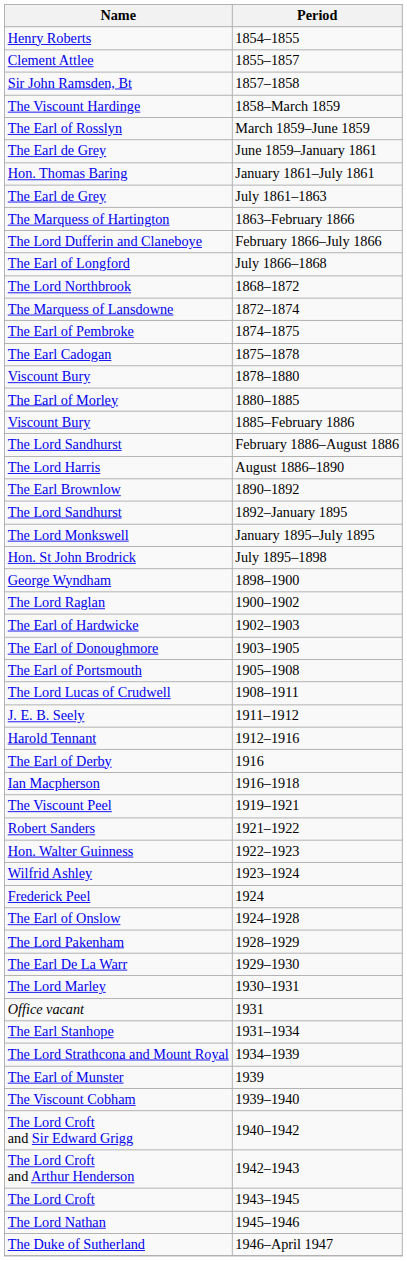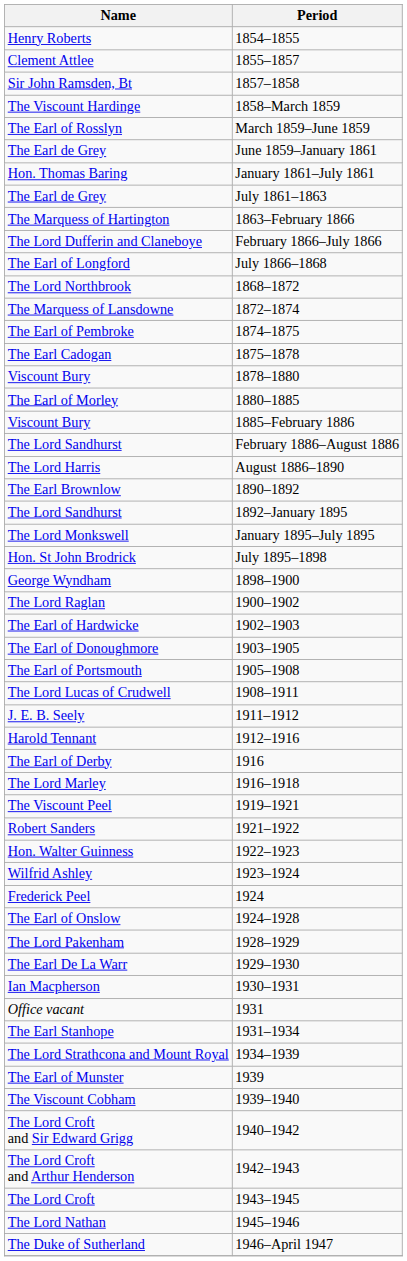row 35 | Name: Ian Macpherson -> The Lord Marley
row 44 | Name: The Lord Marley -> Ian Macpherson
